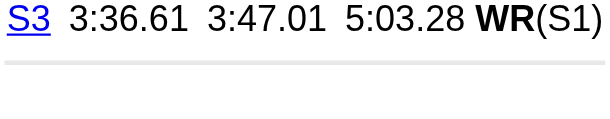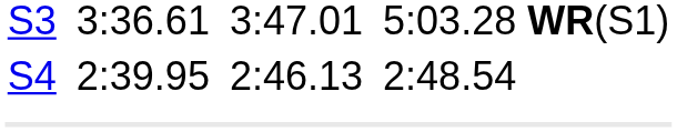+ row: S4 | 2:39.95 | 2:46.13 | 2:48.54
